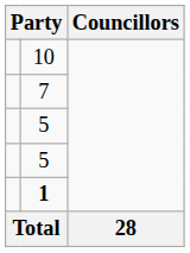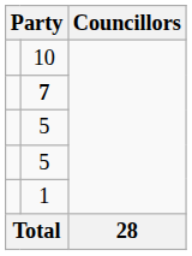7 | column 2: normal -> bold
1 | column 2: bold -> normal
